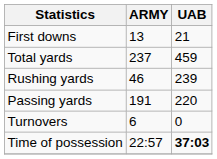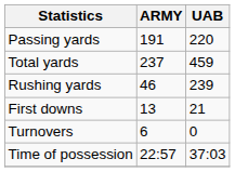rows swapped: First downs <-> Passing yards
Time of possession | UAB: bold -> normal
